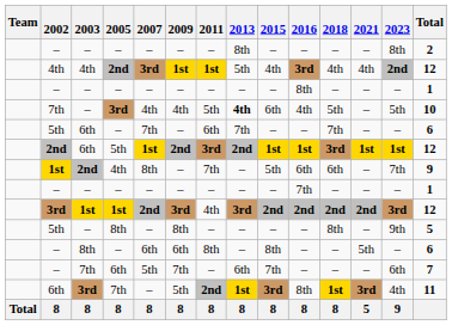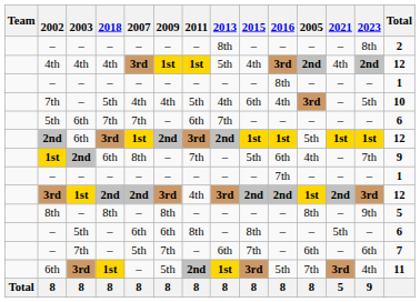columns swapped: 2005 <-> 2018
row 5 | 2013: bold -> normal
row 11 | 2002: 5th -> 8th
row 12 | 2003: 8th -> 5th
row 14 | 2016: 8th -> 5th
